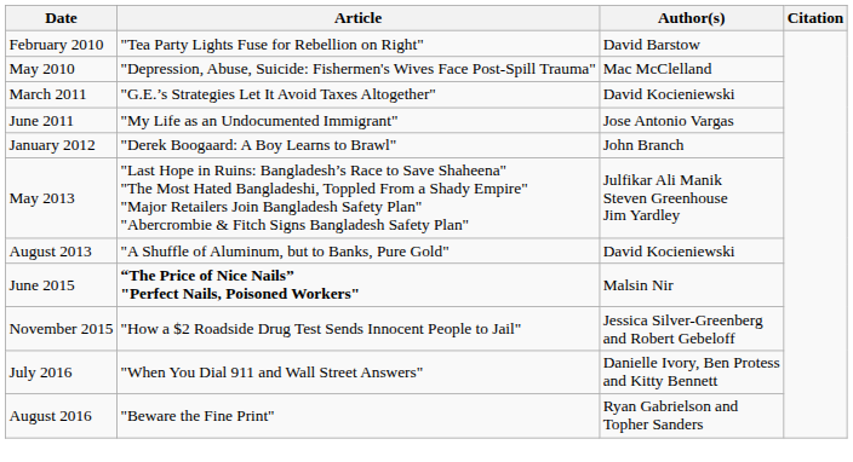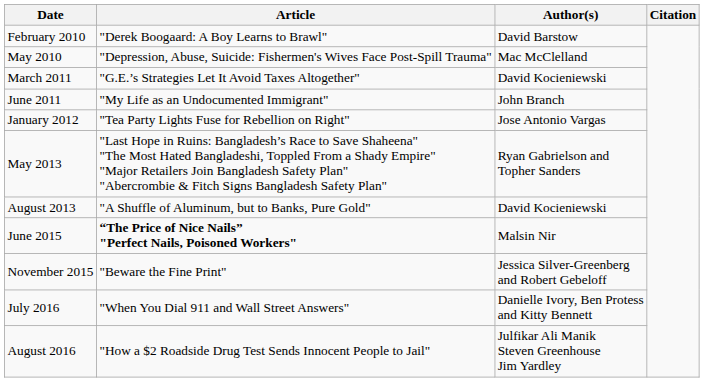February 2010 | Article: "Tea Party Lights Fuse for Rebellion on Right" -> "Derek Boogaard: A Boy Learns to Brawl"
June 2011 | Author(s): Jose Antonio Vargas -> John Branch
January 2012 | Article: "Derek Boogaard: A Boy Learns to Brawl" -> "Tea Party Lights Fuse for Rebellion on Right"
January 2012 | Author(s): John Branch -> Jose Antonio Vargas
May 2013 | Author(s): Julfikar Ali Manik Steven Greenhouse Jim Yardley -> Ryan Gabrielson and Topher Sanders
November 2015 | Article: "How a $2 Roadside Drug Test Sends Innocent People to Jail" -> "Beware the Fine Print"
August 2016 | Article: "Beware the Fine Print" -> "How a $2 Roadside Drug Test Sends Innocent People to Jail"
August 2016 | Author(s): Ryan Gabrielson and Topher Sanders -> Julfikar Ali Manik Steven Greenhouse Jim Yardley
